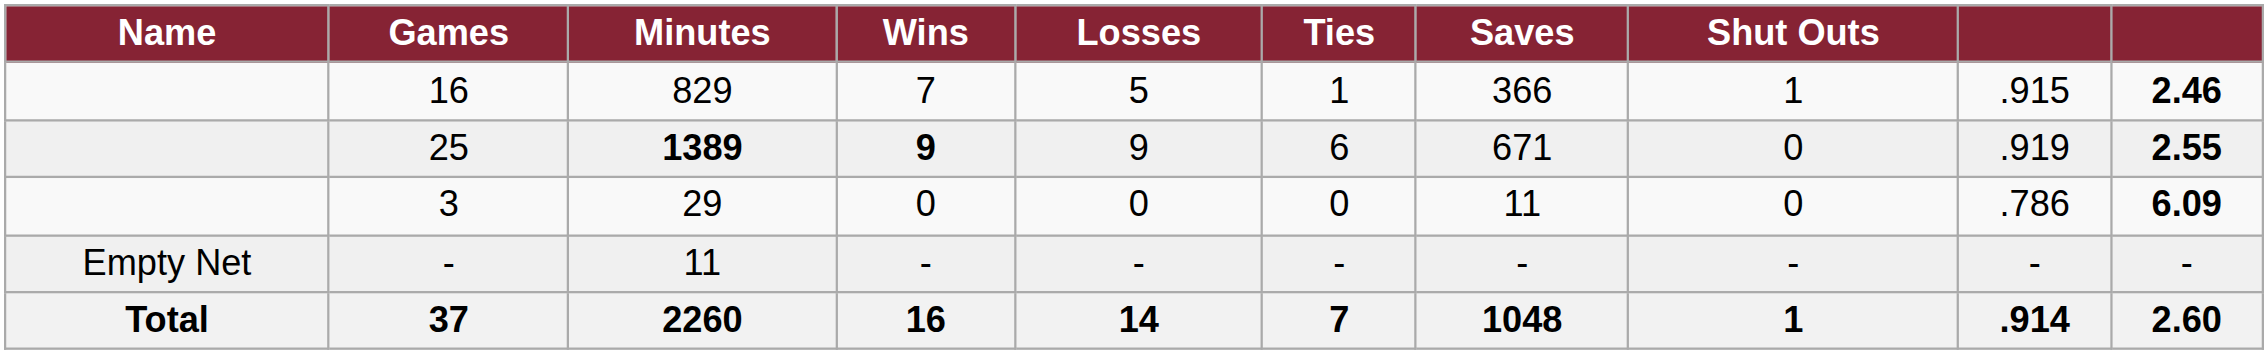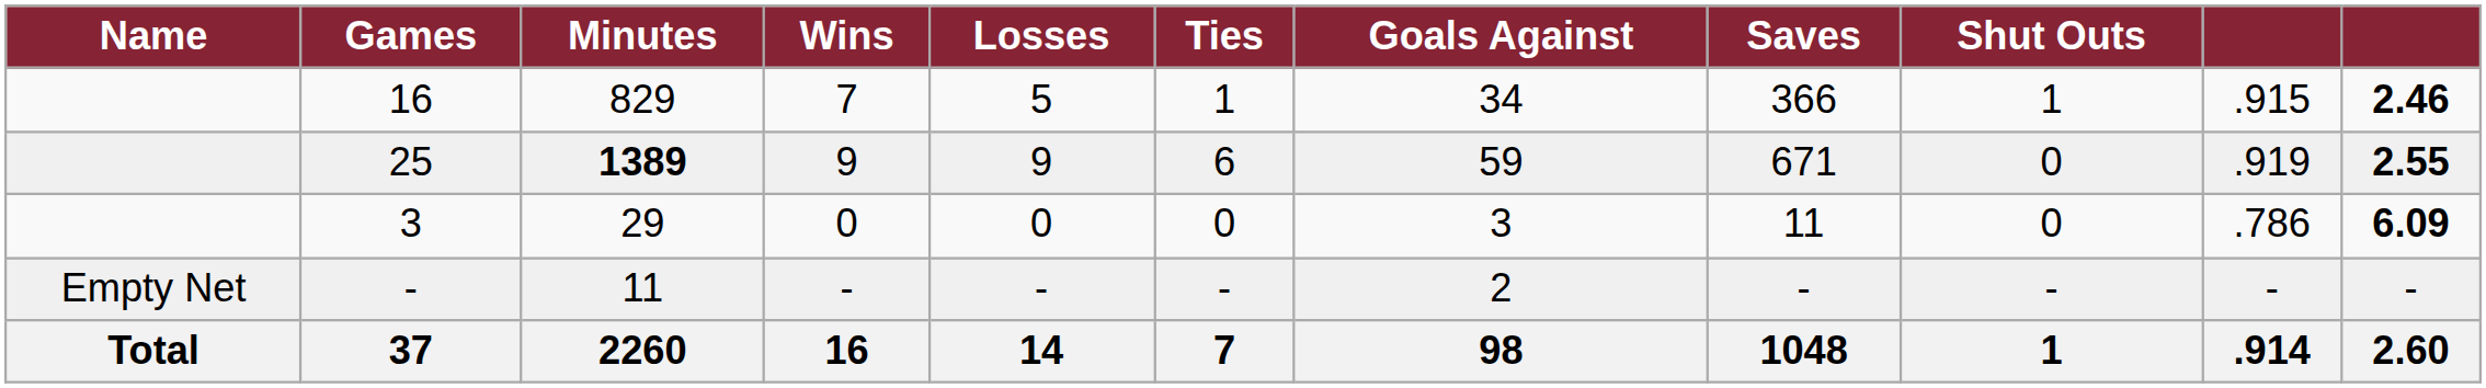+ column: Goals Against | 34 | 59 | 3 | 2 | 98
25 | Wins: bold -> normal
